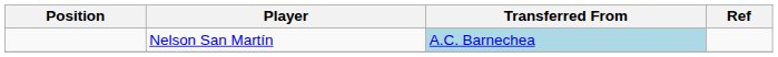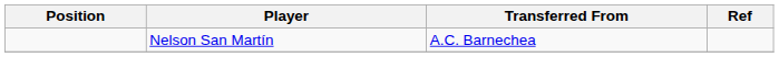Nelson San Martín | Transferred From: lightblue background -> no background
